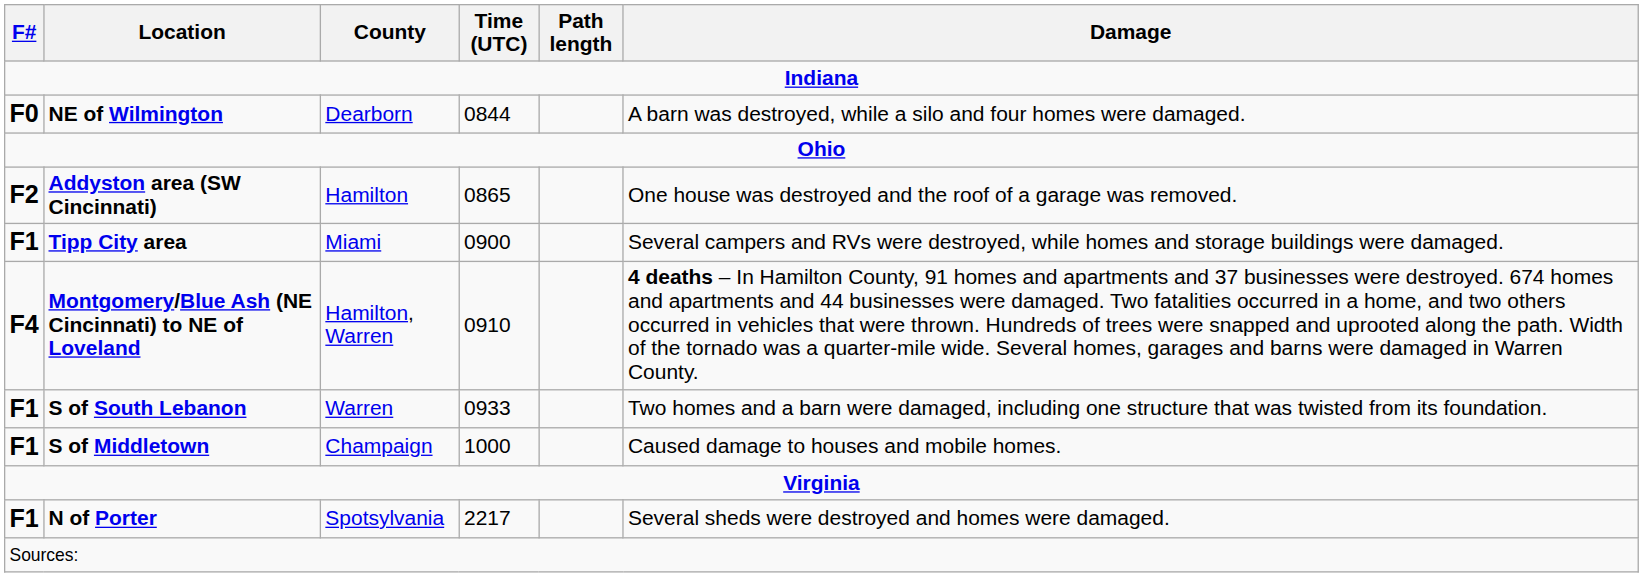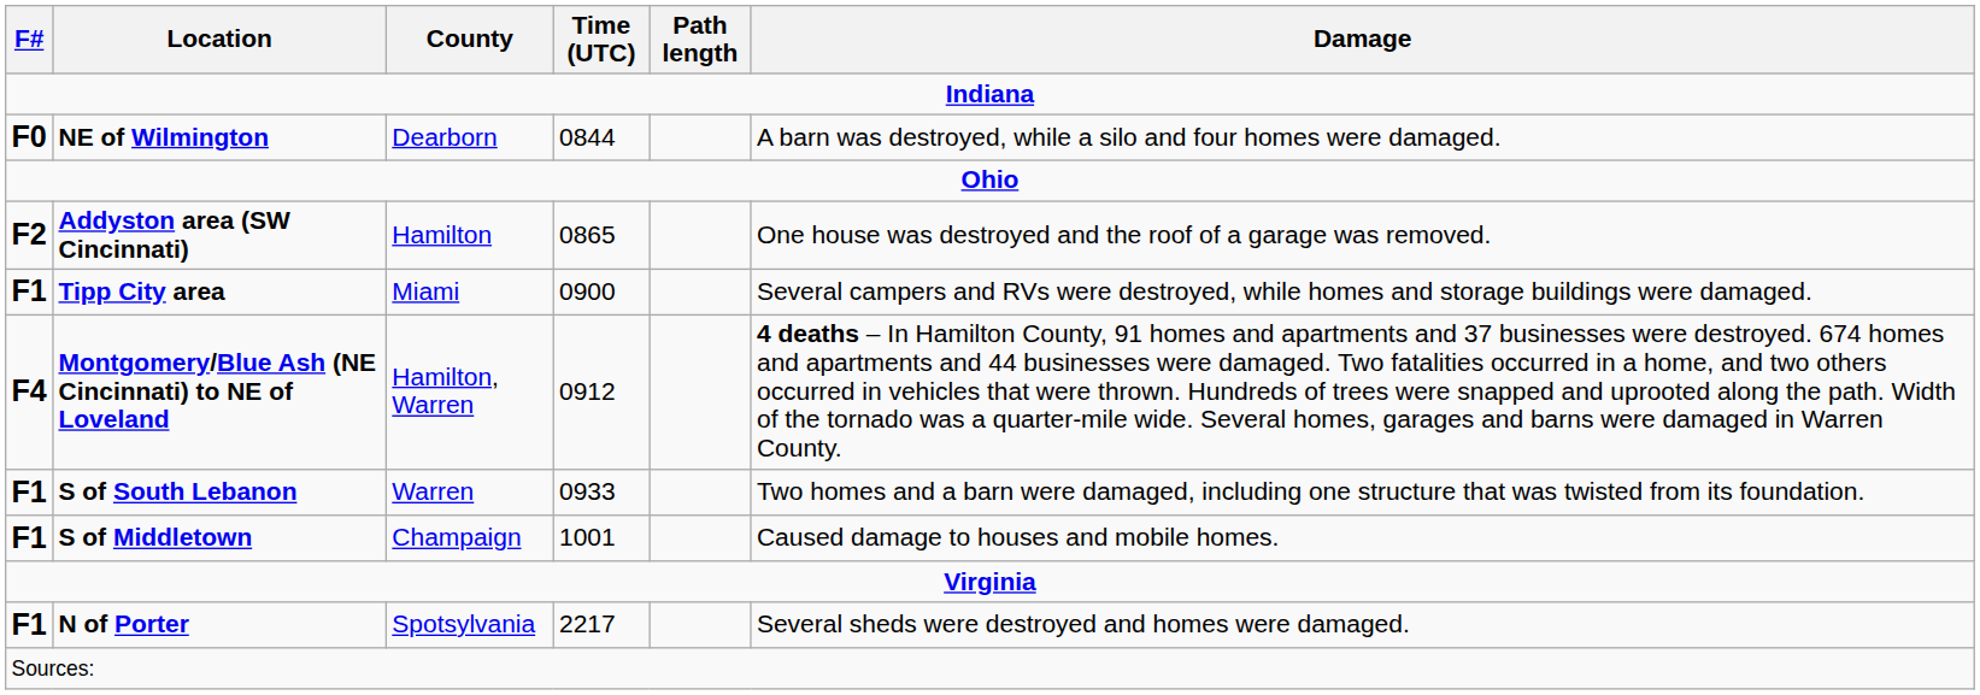Montgomery/Blue Ash (NE Cincinnati) to NE of Loveland | Time (UTC): 0910 -> 0912
S of Middletown | Time (UTC): 1000 -> 1001
